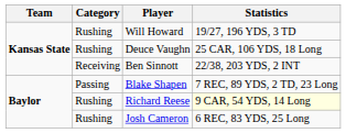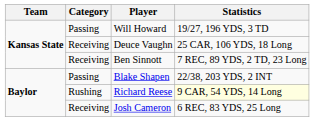Will Howard | Category: Rushing -> Passing
Deuce Vaughn | Category: Rushing -> Receiving
Ben Sinnott | Statistics: 22/38, 203 YDS, 2 INT -> 7 REC, 89 YDS, 2 TD, 23 Long
Blake Shapen | Statistics: 7 REC, 89 YDS, 2 TD, 23 Long -> 22/38, 203 YDS, 2 INT
Josh Cameron | Category: Rushing -> Receiving
